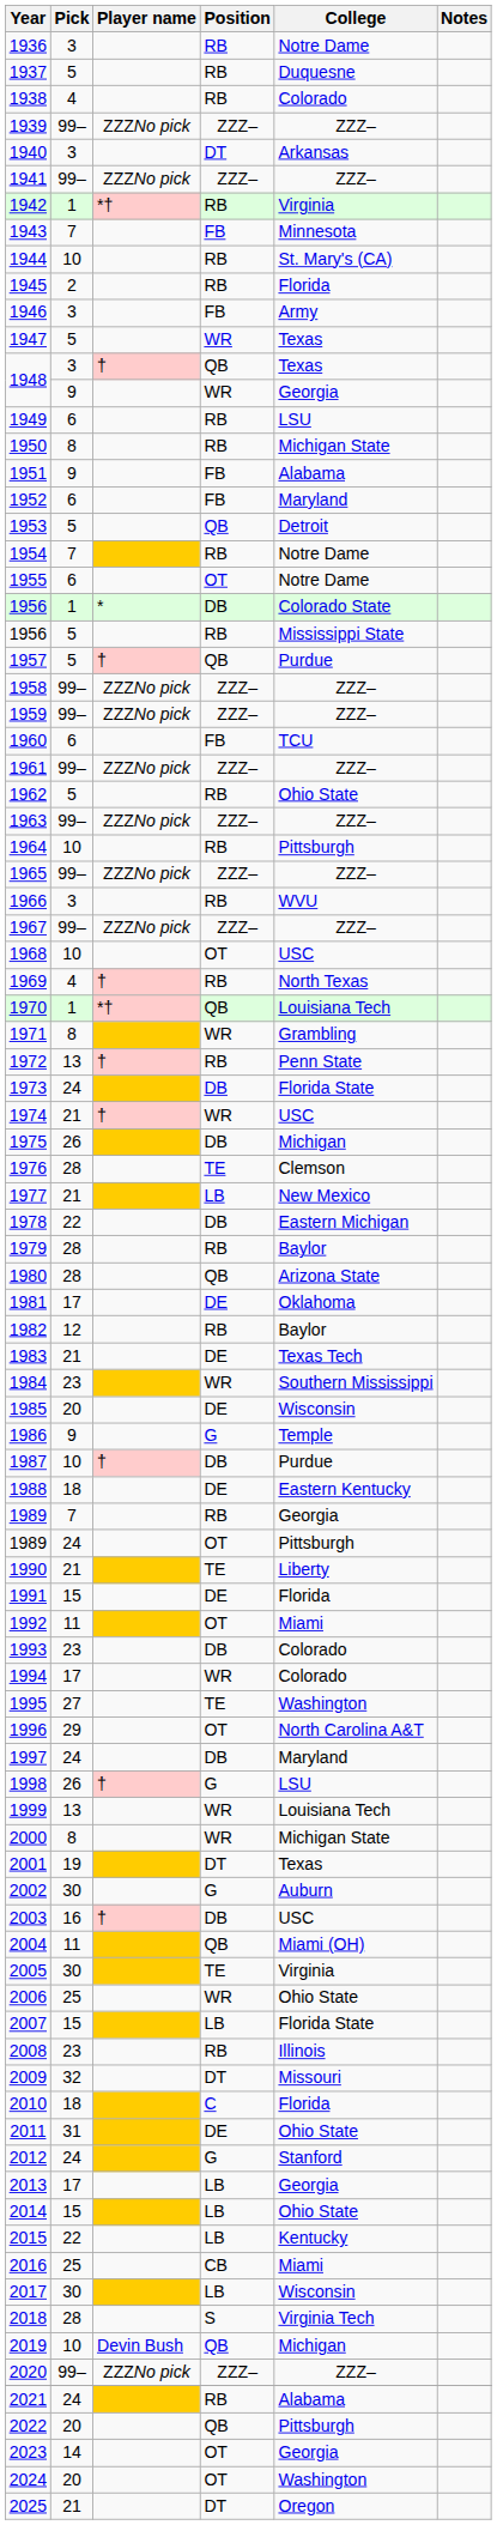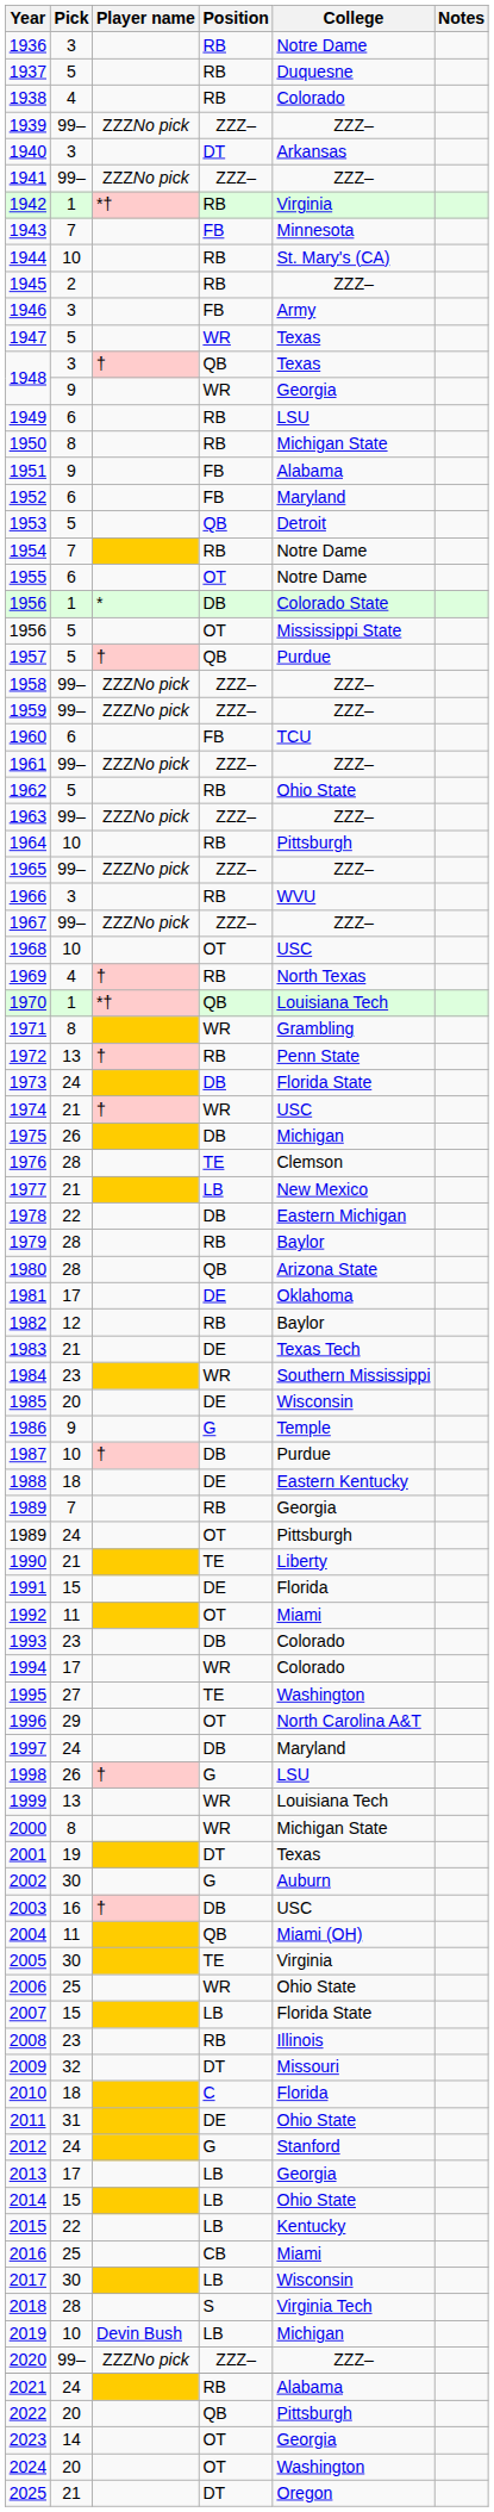1945 | College: Florida -> ZZZ–
1956 / 5 | Position: RB -> OT
2019 | Position: QB -> LB
